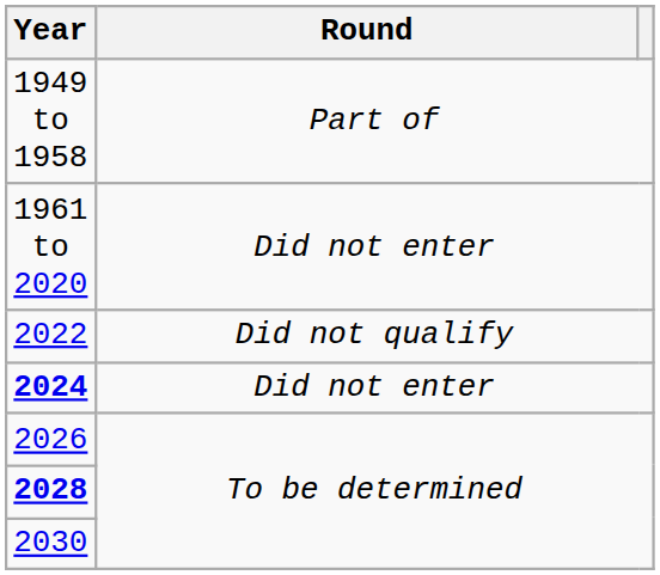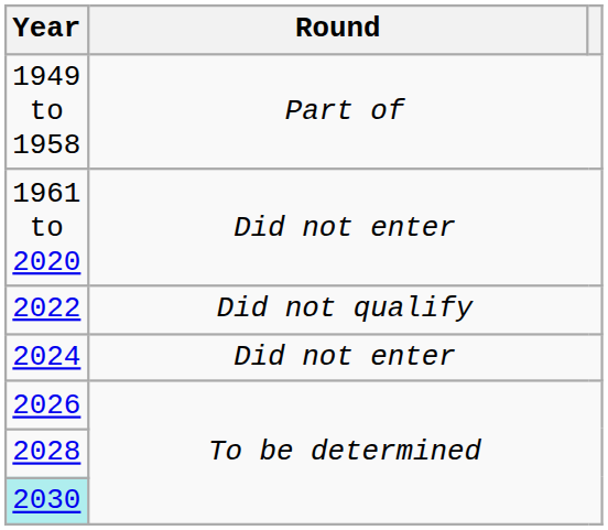2024 | Year: bold -> normal
2028 | Year: bold -> normal
2030 | Year: no background -> paleturquoise background
